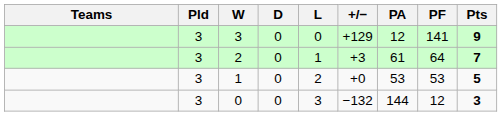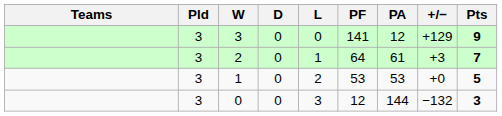columns swapped: PF <-> +/−
